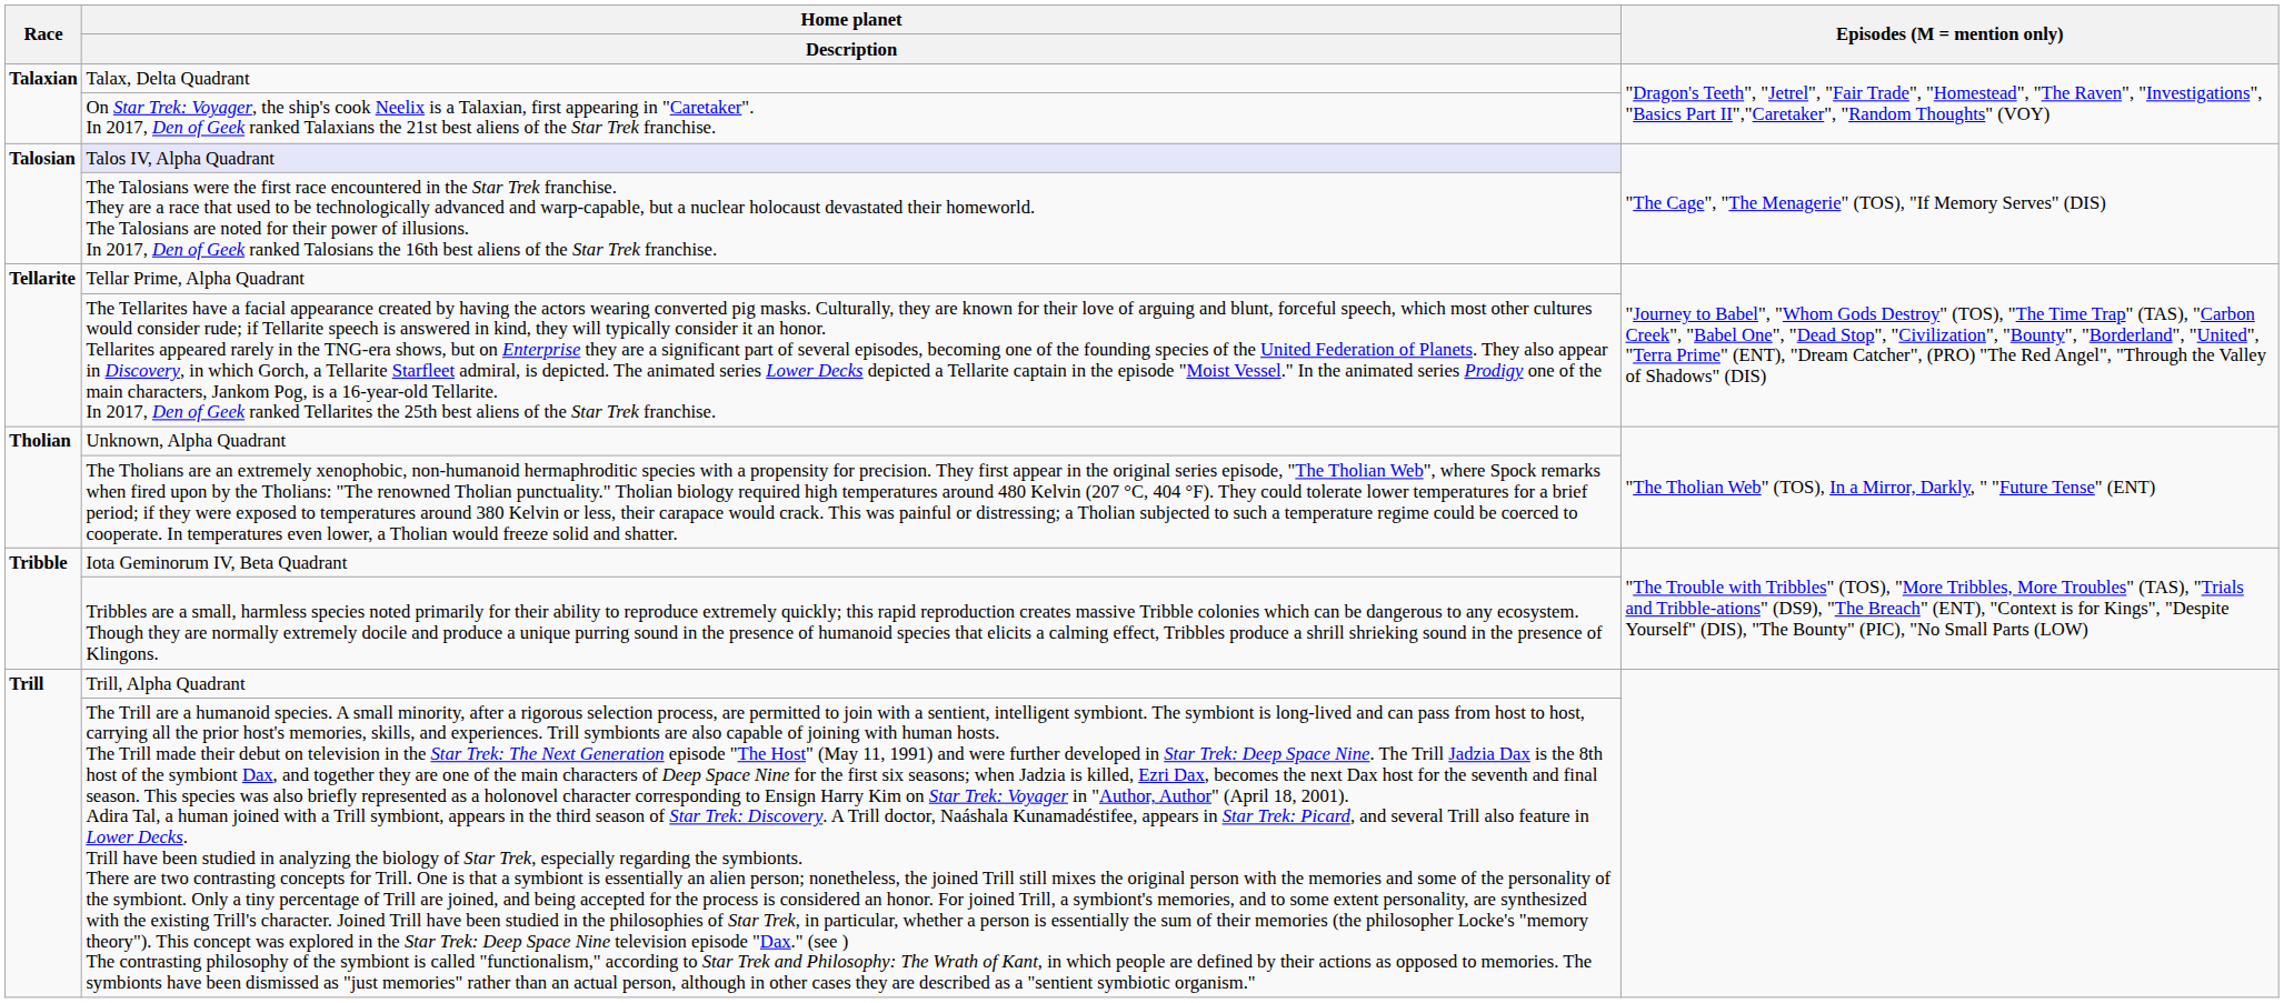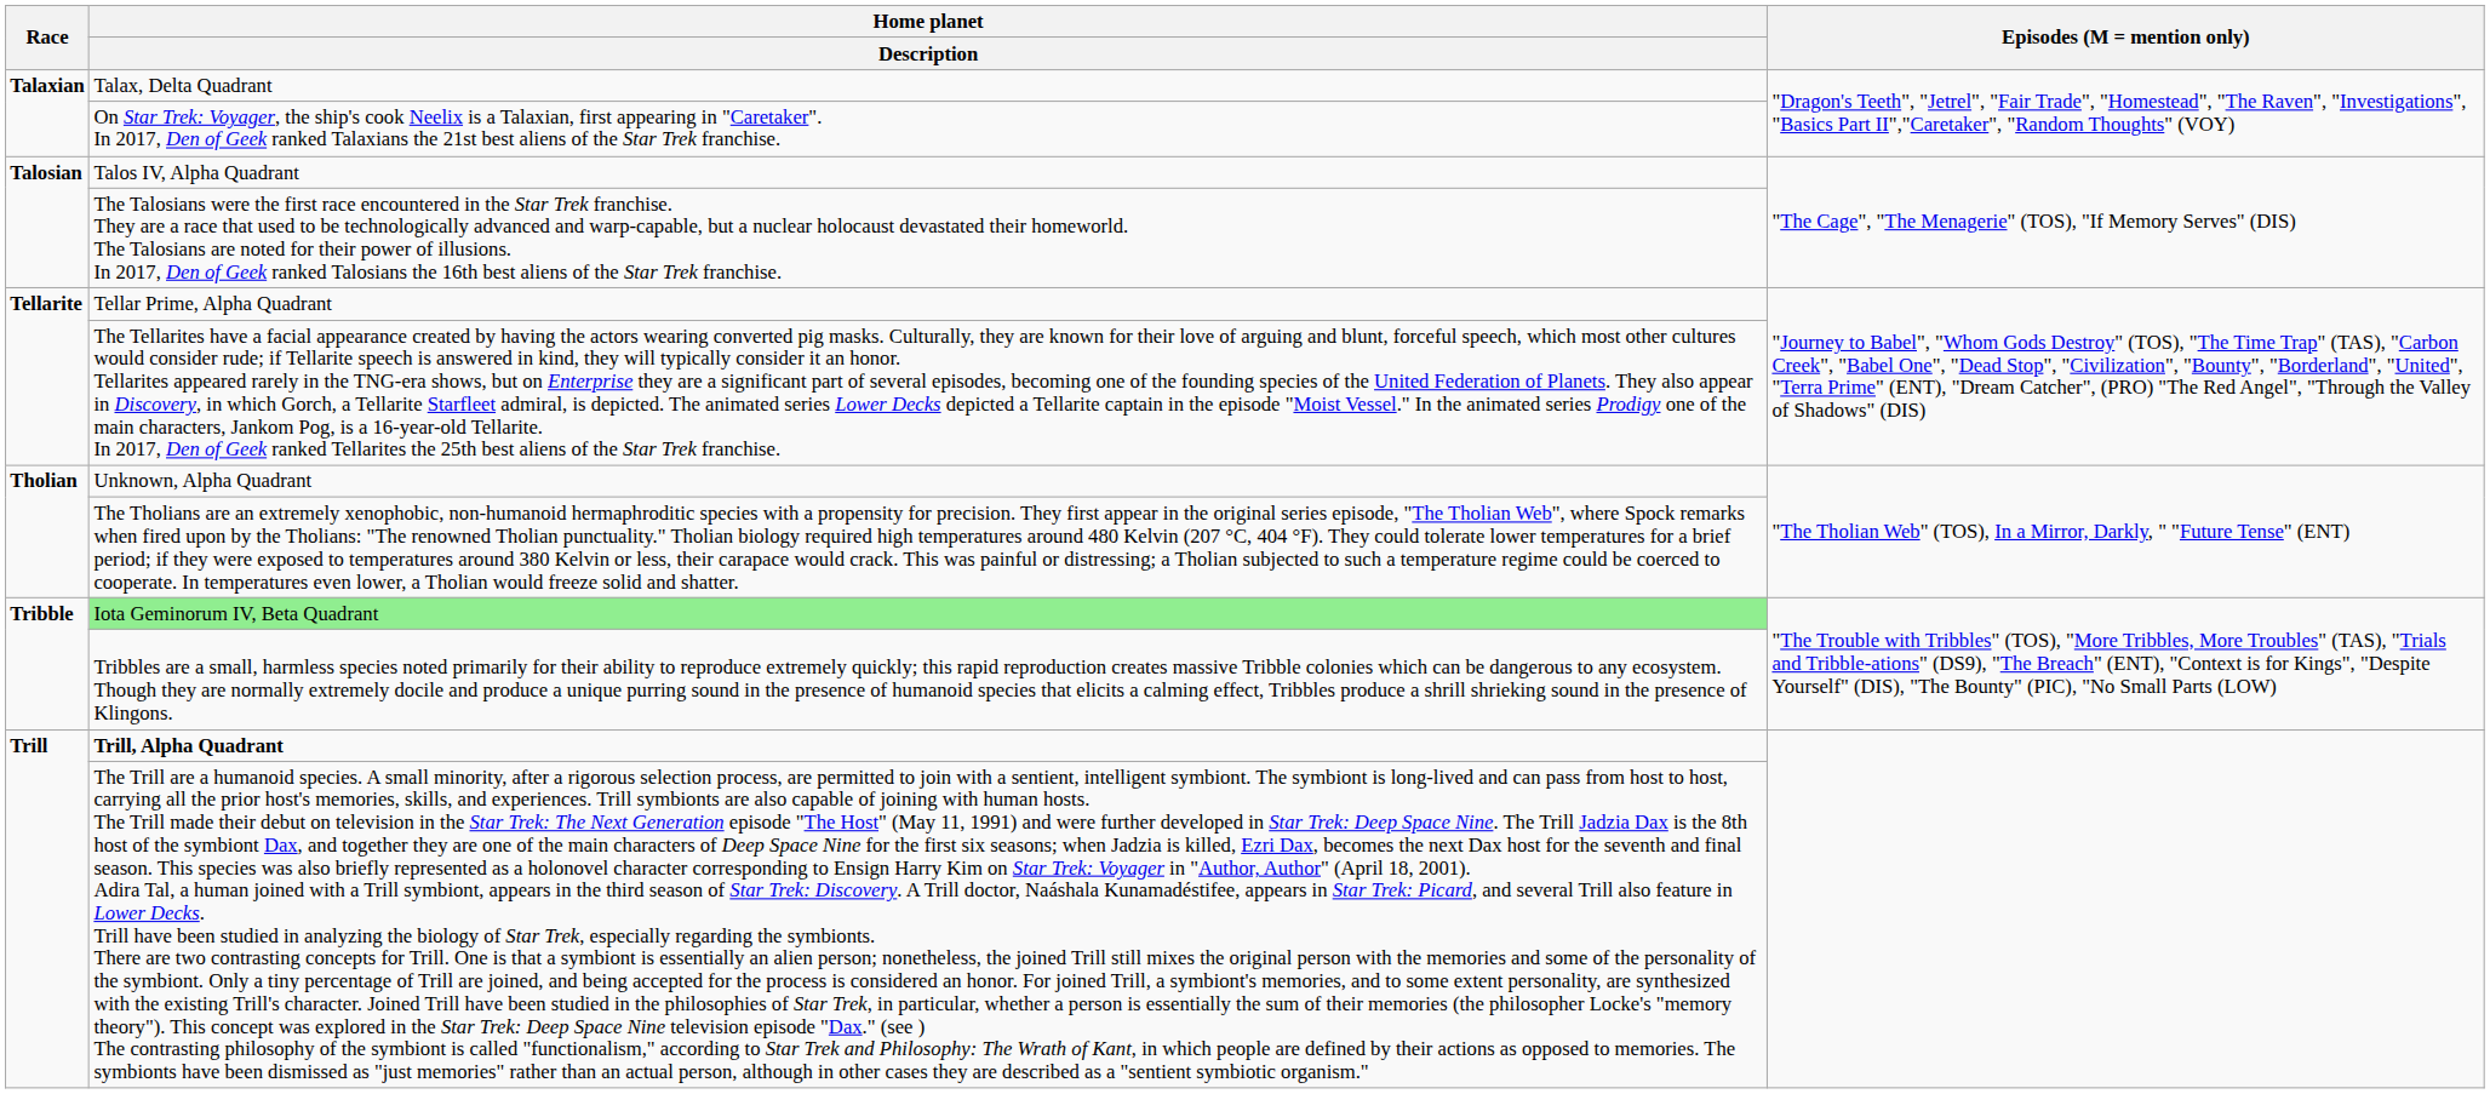Talos IV, Alpha Quadrant | Home planet / Description: lavender background -> no background
Iota Geminorum IV, Beta Quadrant | Home planet / Description: no background -> lightgreen background
Trill, Alpha Quadrant | Home planet / Description: normal -> bold
